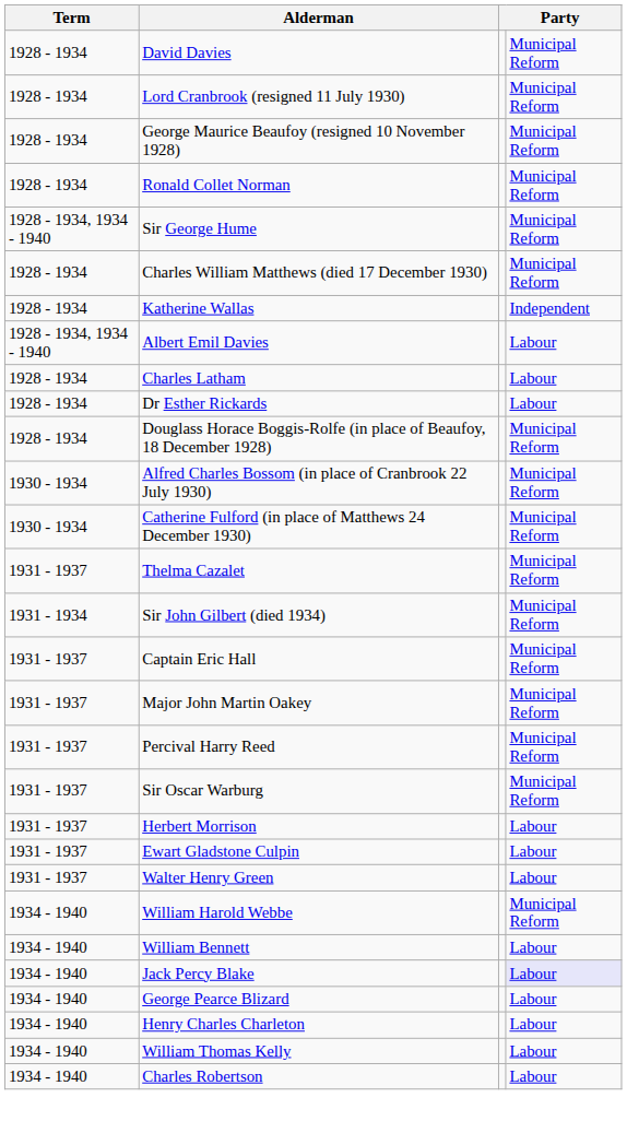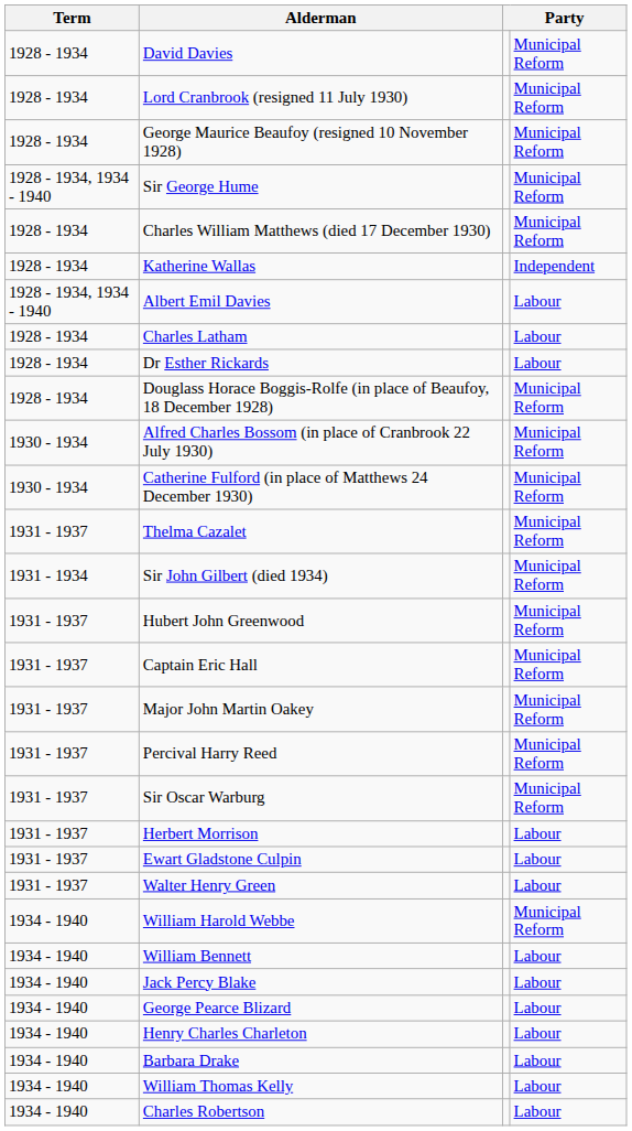- row: 1928 - 1934 | Ronald Collet Norman | Municipal Reform
+ row: 1931 - 1937 | Hubert John Greenwood | Municipal Reform
Jack Percy Blake | column 4: lavender background -> no background
+ row: 1934 - 1940 | Barbara Drake | Labour
